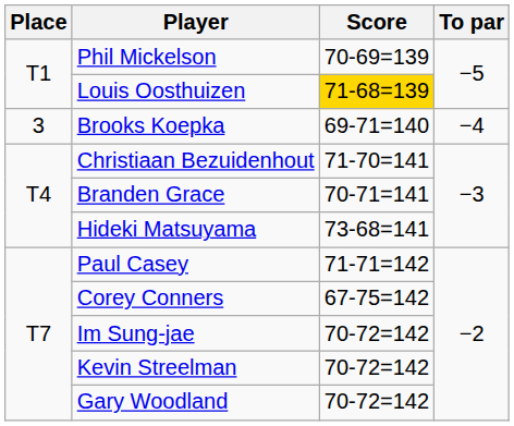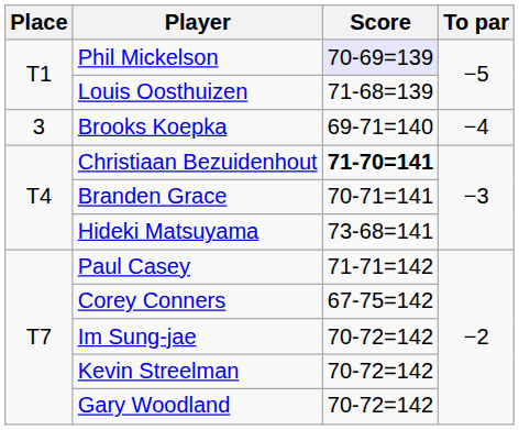Phil Mickelson | Score: no background -> lavender background
Louis Oosthuizen | Score: gold background -> no background
Christiaan Bezuidenhout | Score: normal -> bold
